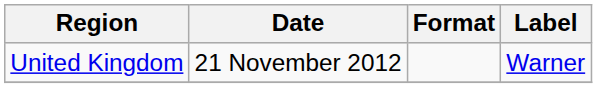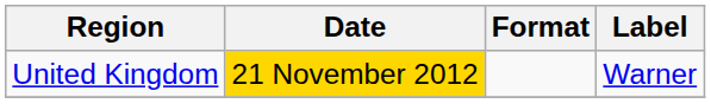United Kingdom | Date: no background -> gold background
